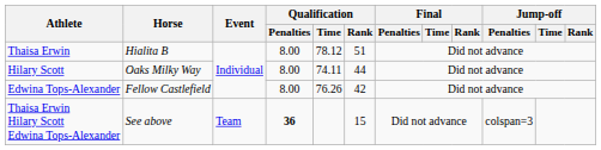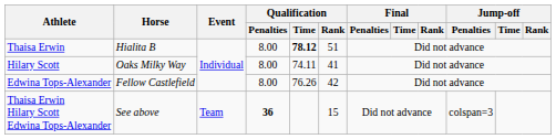Thaisa Erwin | Qualification / Time: normal -> bold
Hilary Scott | Qualification / Rank: 44 -> 41
